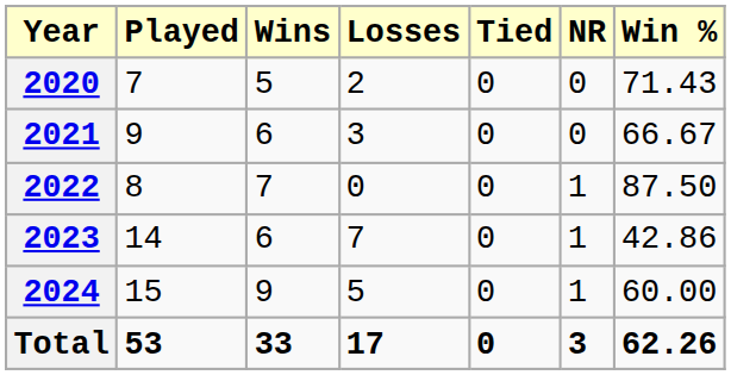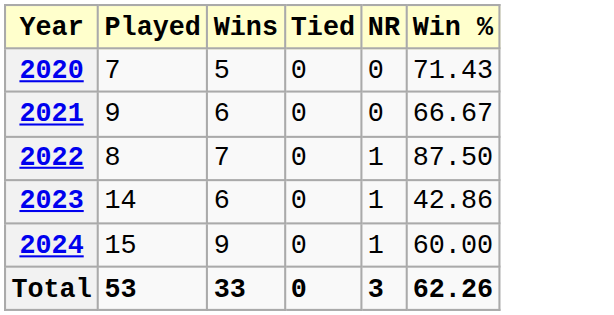- column: Losses | 2 | 3 | 0 | 7 | 5 | 17
